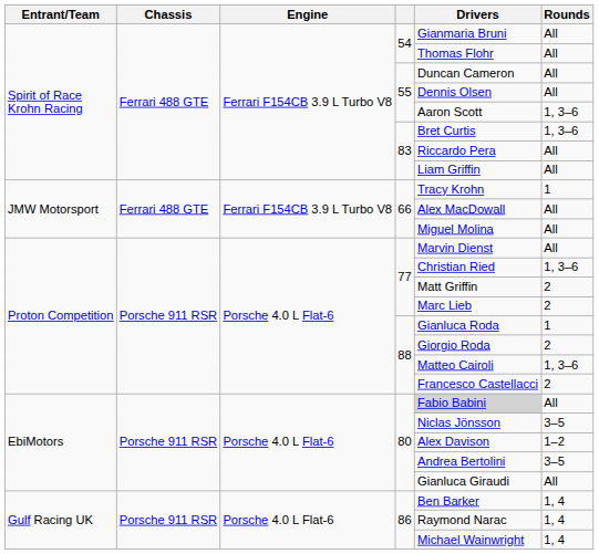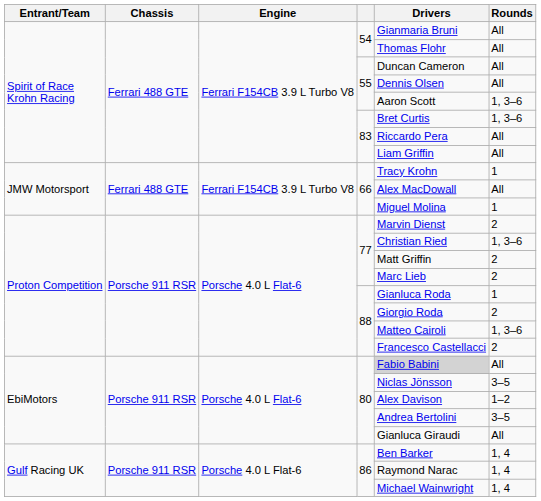row 12 | Rounds: All -> 1
row 13 | Rounds: All -> 2
